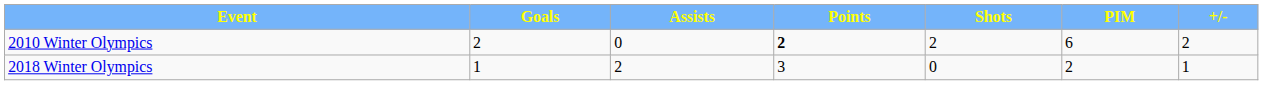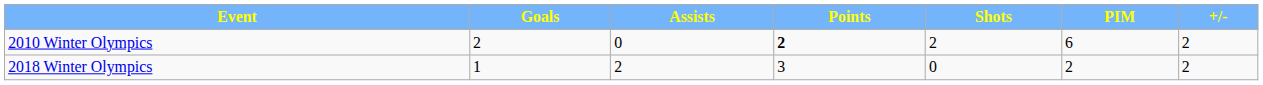2018 Winter Olympics | +/-: 1 -> 2
